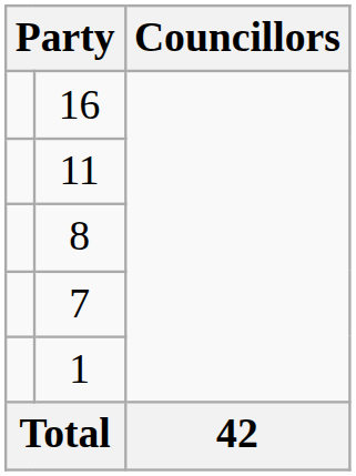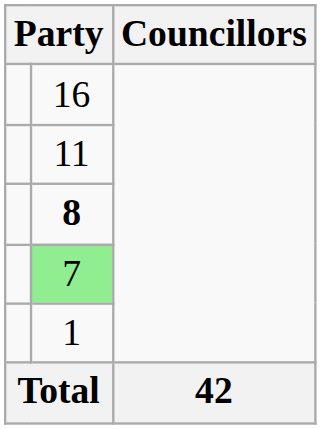8 | column 2: normal -> bold
7 | column 2: no background -> lightgreen background
